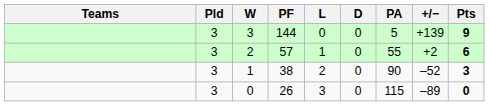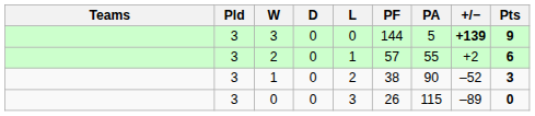columns swapped: D <-> PF
row 2 | +/−: normal -> bold
